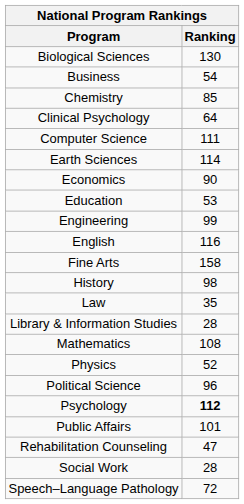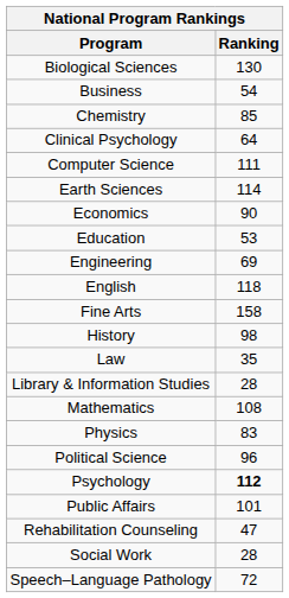Engineering | Ranking: 99 -> 69
English | Ranking: 116 -> 118
Physics | Ranking: 52 -> 83
